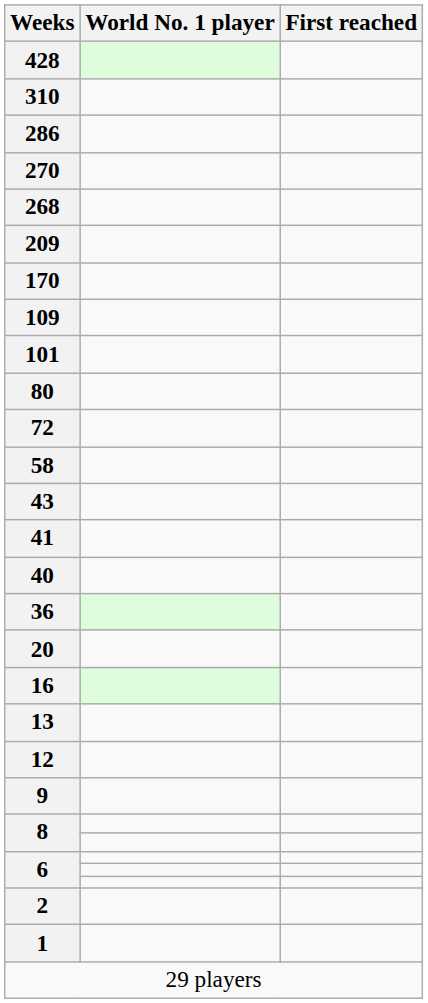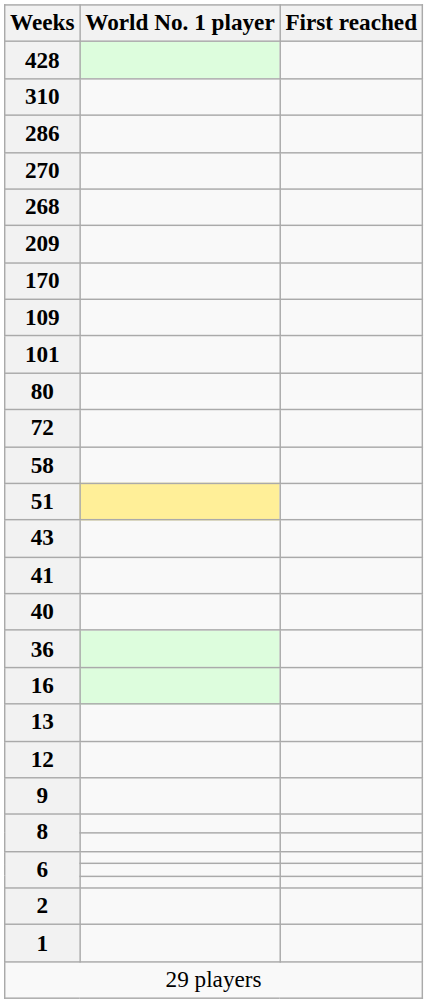+ row: 51
- row: 20
